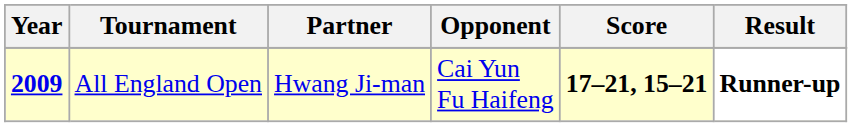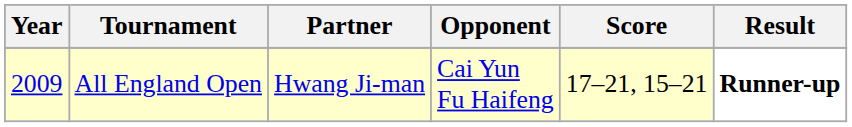row 2 | Year: bold -> normal
row 2 | Score: bold -> normal
